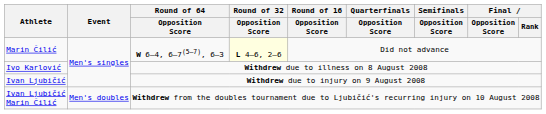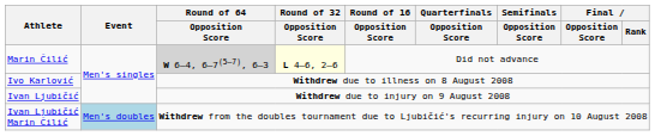Marin Čilić | Round of 64 / Opposition Score: no background -> lightgrey background
Ivan Ljubičić Marin Čilić | Event: no background -> lightblue background
